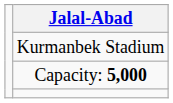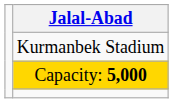Capacity: 5,000 | Jalal-Abad: no background -> gold background
